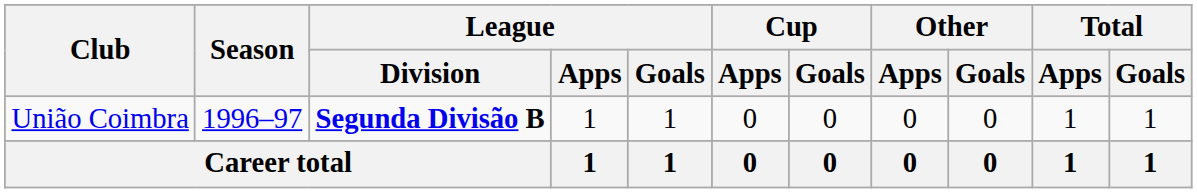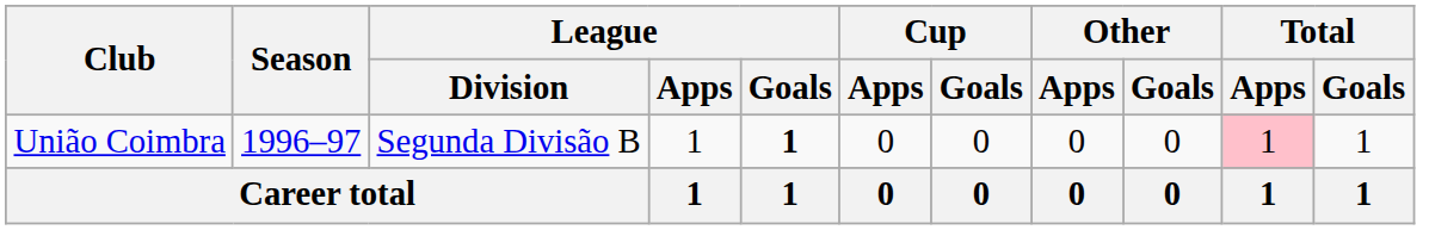União Coimbra | League / Division: bold -> normal
União Coimbra | League / Goals: normal -> bold
União Coimbra | Total / Apps: no background -> pink background
